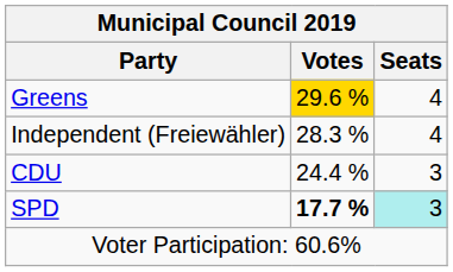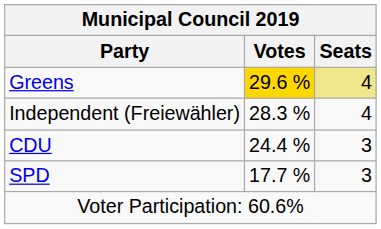Greens | Seats: no background -> khaki background
SPD | Votes: bold -> normal
SPD | Seats: paleturquoise background -> no background
